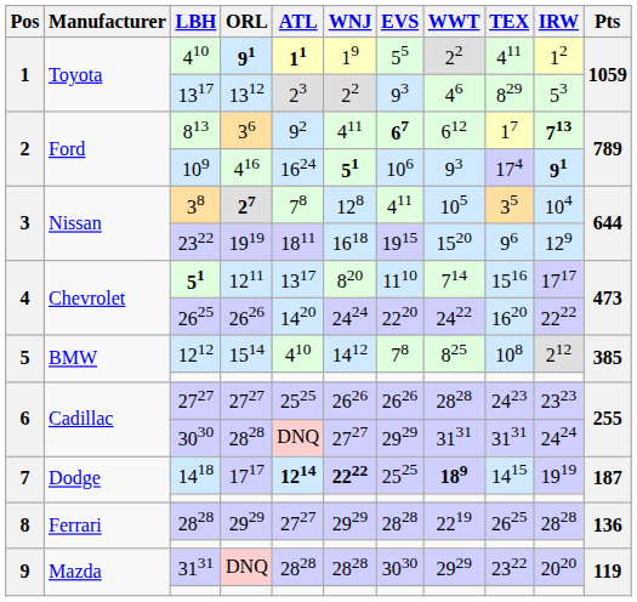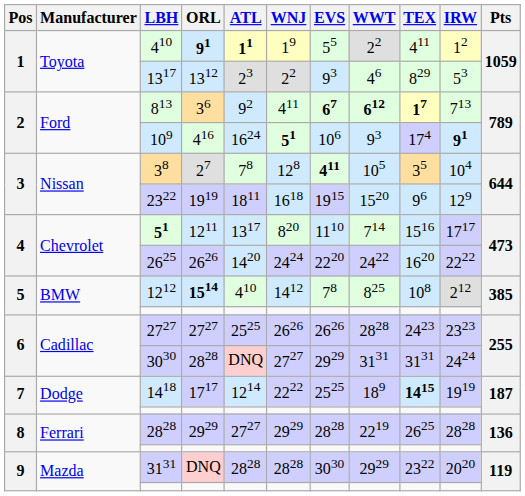813 | WWT: normal -> bold
813 | TEX: normal -> bold
813 | IRW: bold -> normal
38 | ORL: bold -> normal
38 | EVS: normal -> bold
1212 | ORL: normal -> bold
1418 | ATL: bold -> normal
1418 | WNJ: bold -> normal
1418 | WWT: bold -> normal
1418 | TEX: normal -> bold
